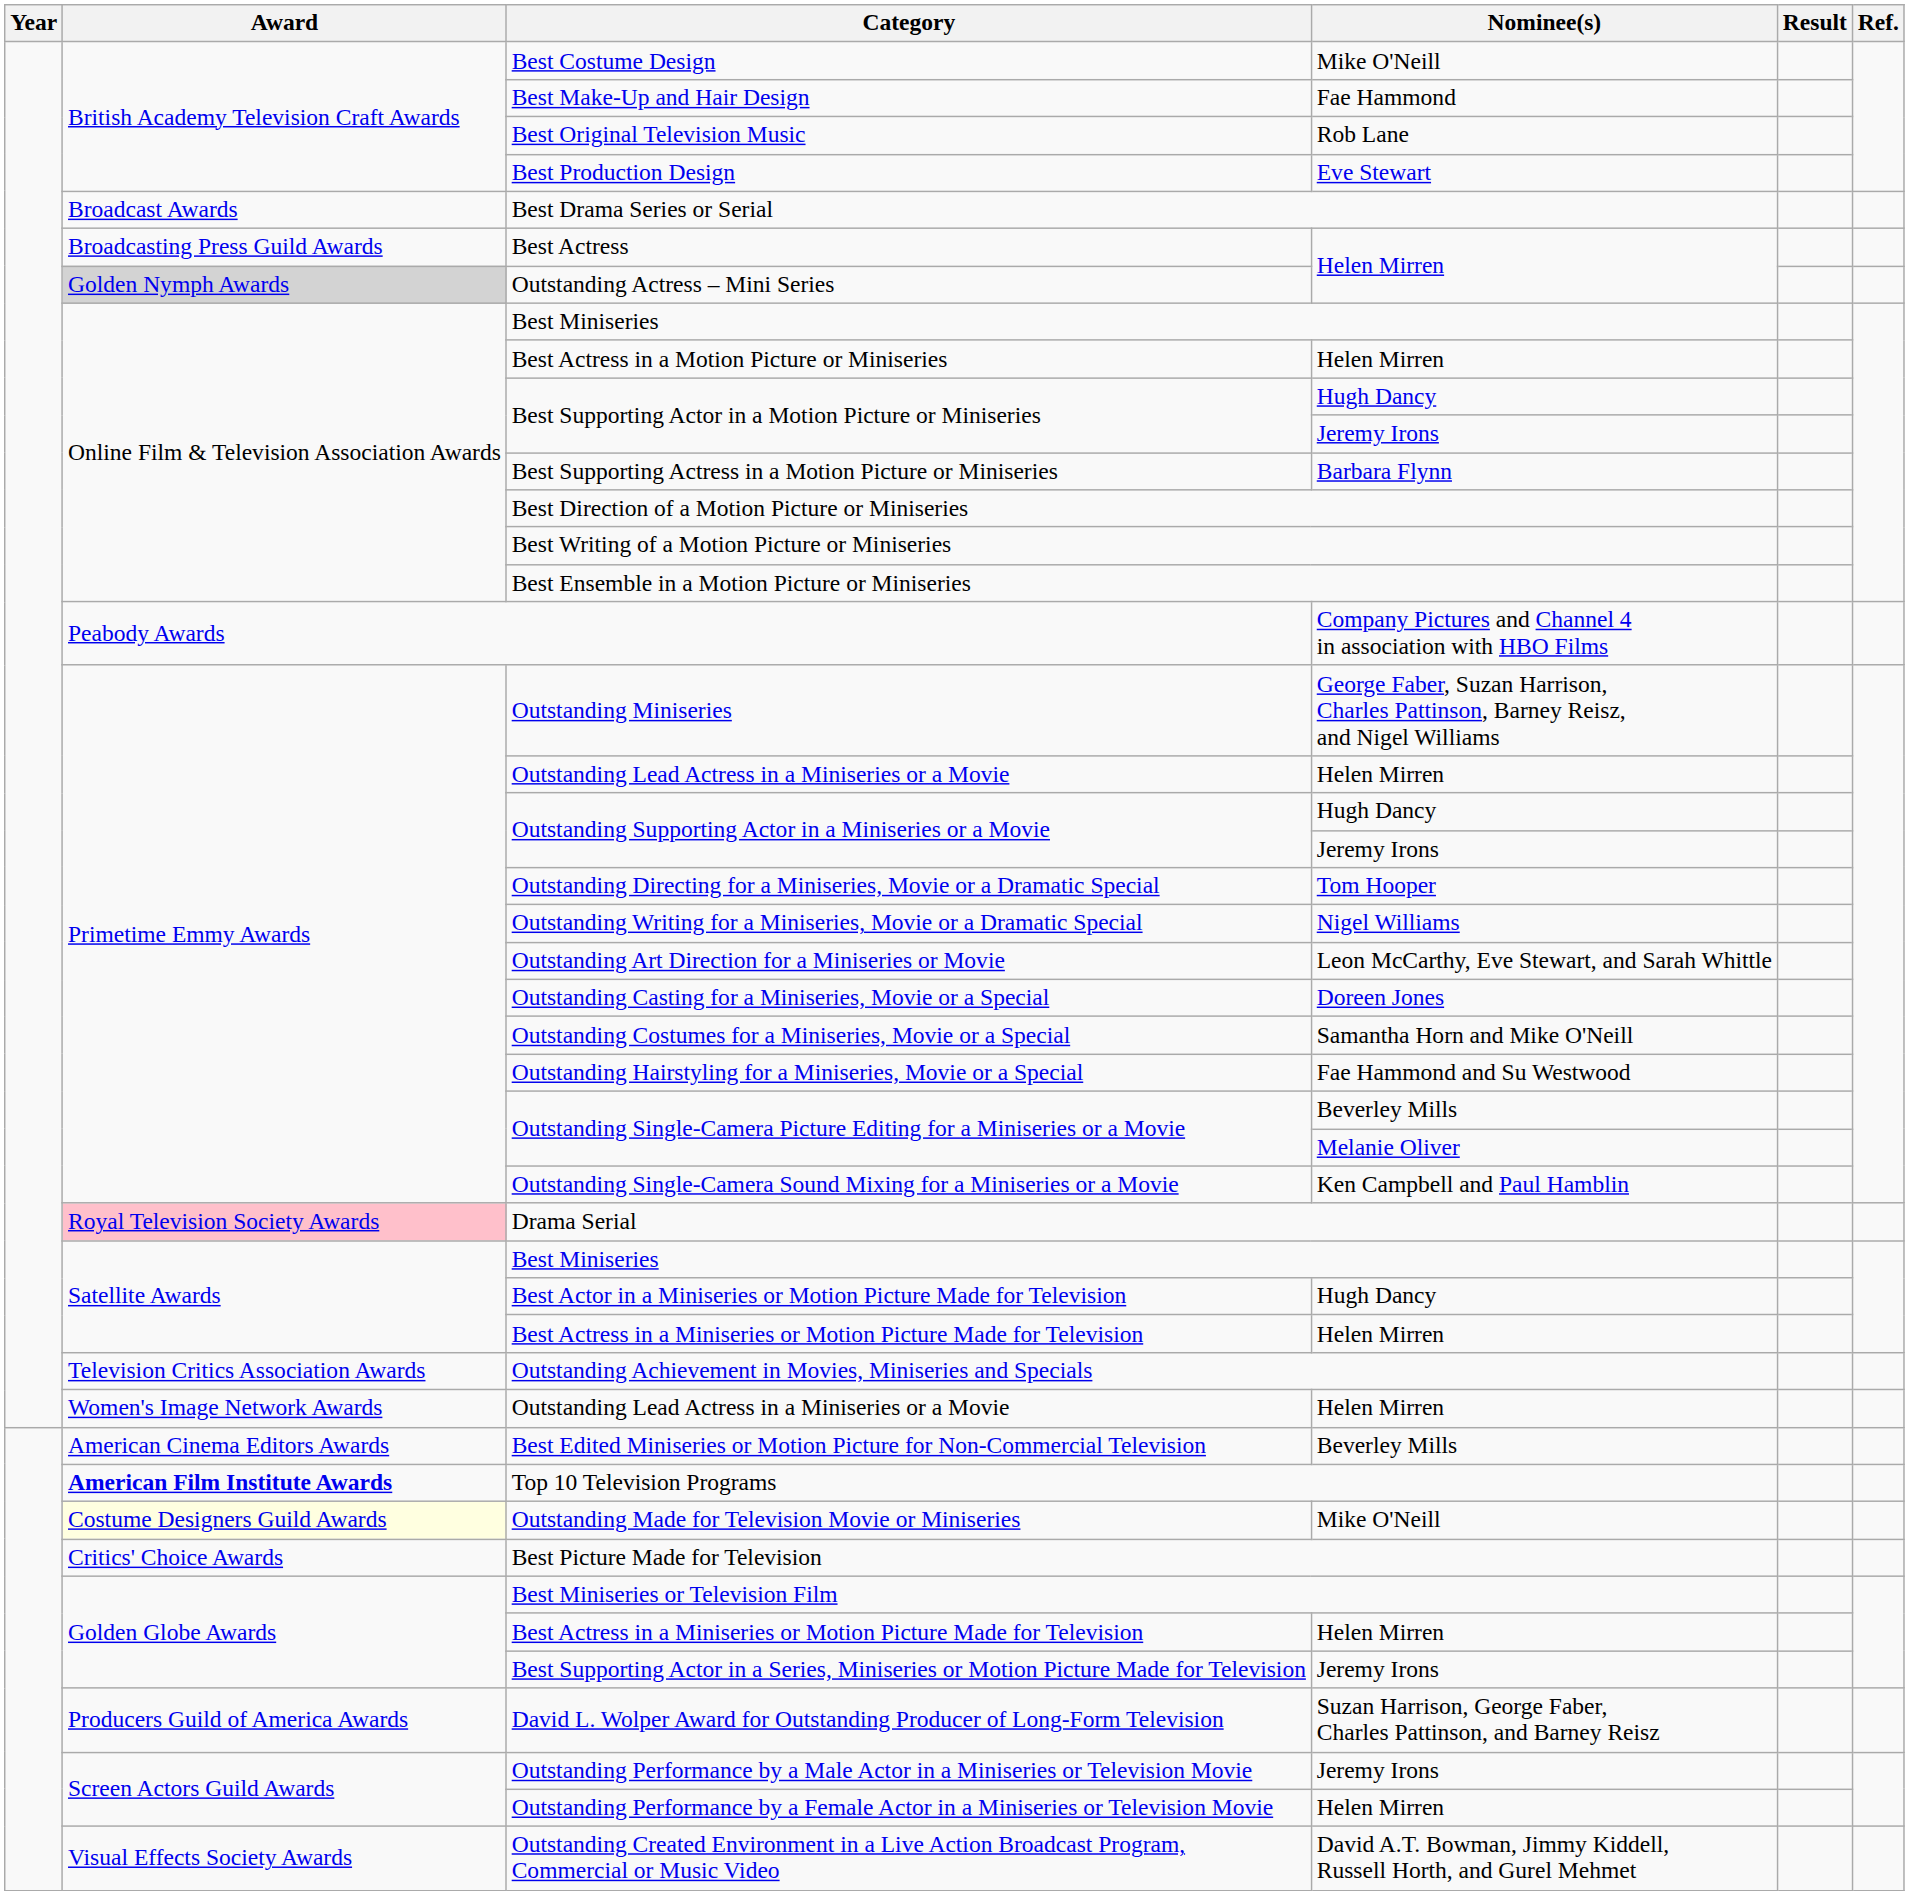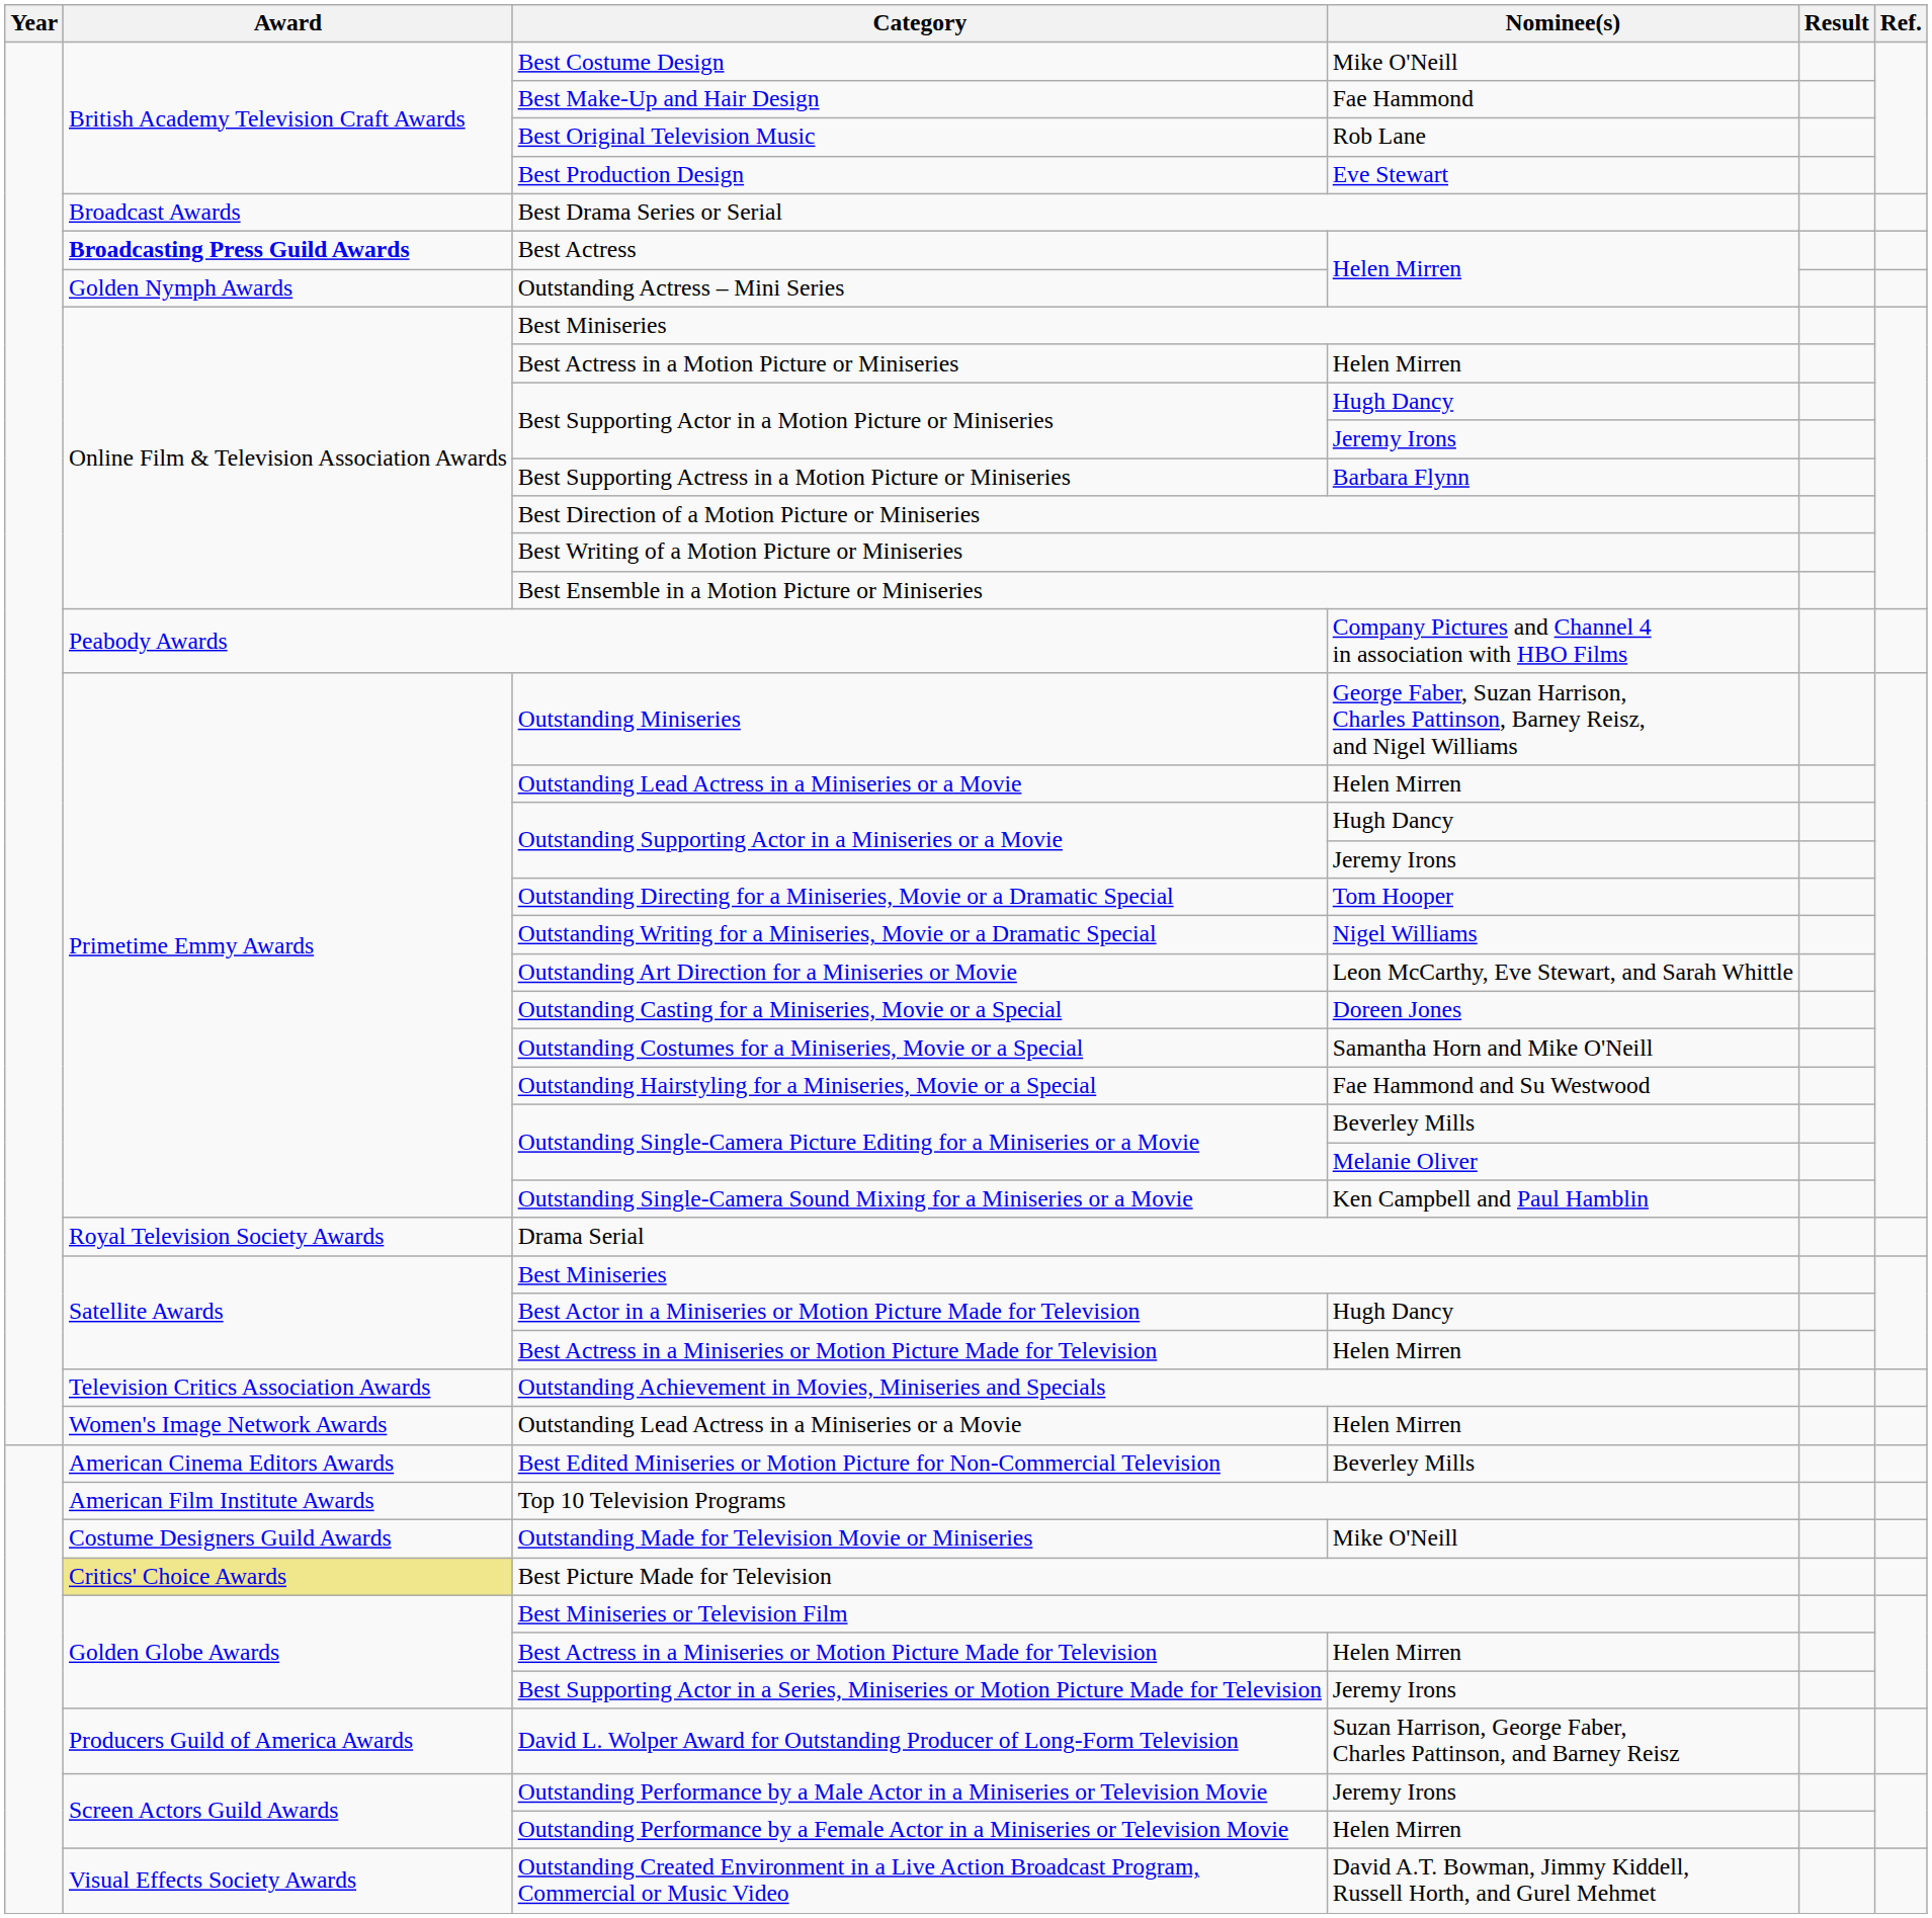Best Actress | Award: normal -> bold
Outstanding Actress – Mini Series | Award: lightgrey background -> no background
Drama Serial | Award: pink background -> no background
Top 10 Television Programs | Award: bold -> normal
Outstanding Made for Television Movie or Miniseries | Award: lightyellow background -> no background
Best Picture Made for Television | Award: no background -> khaki background
